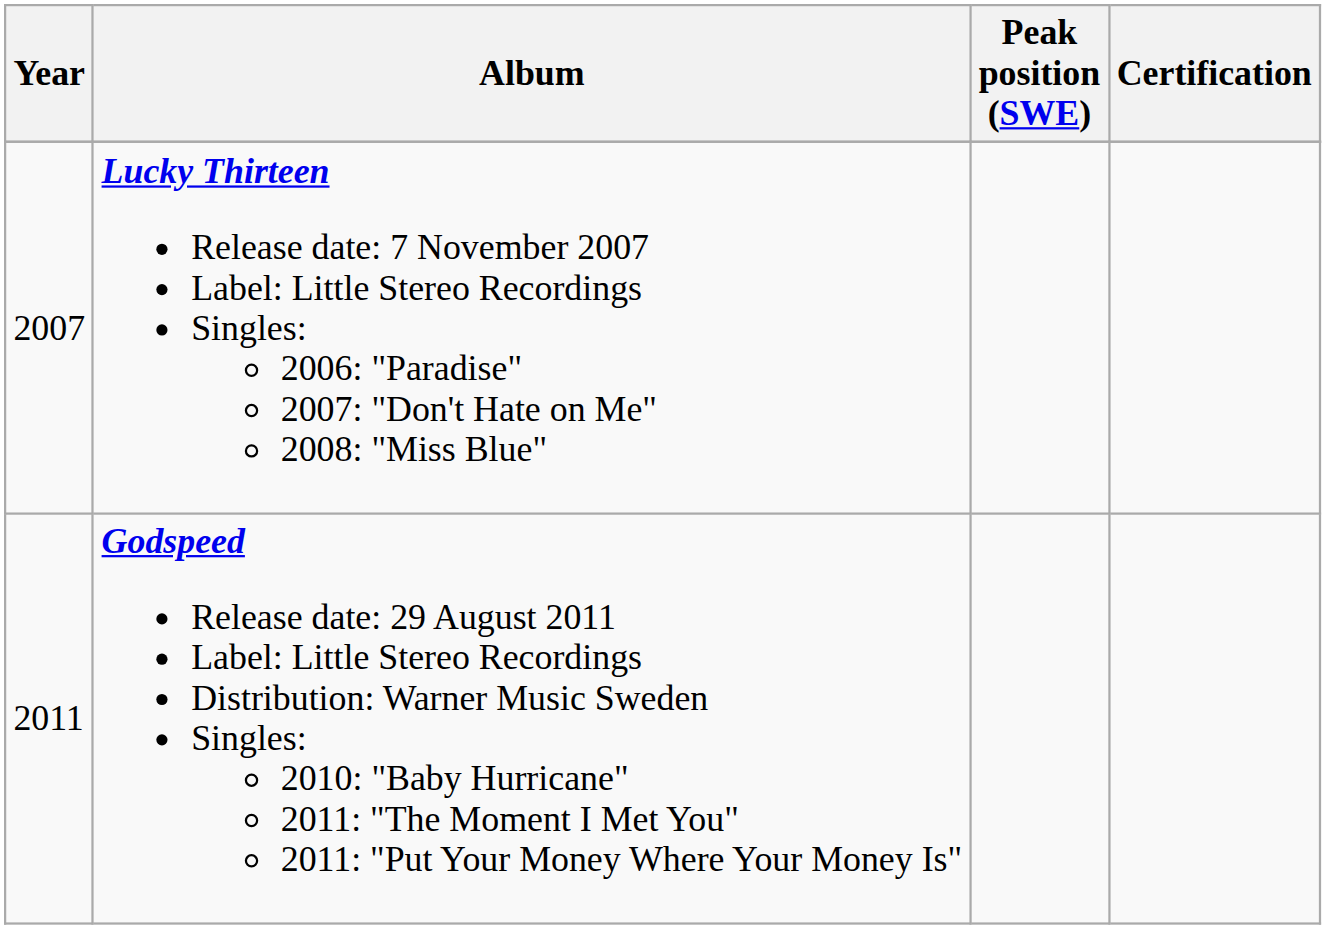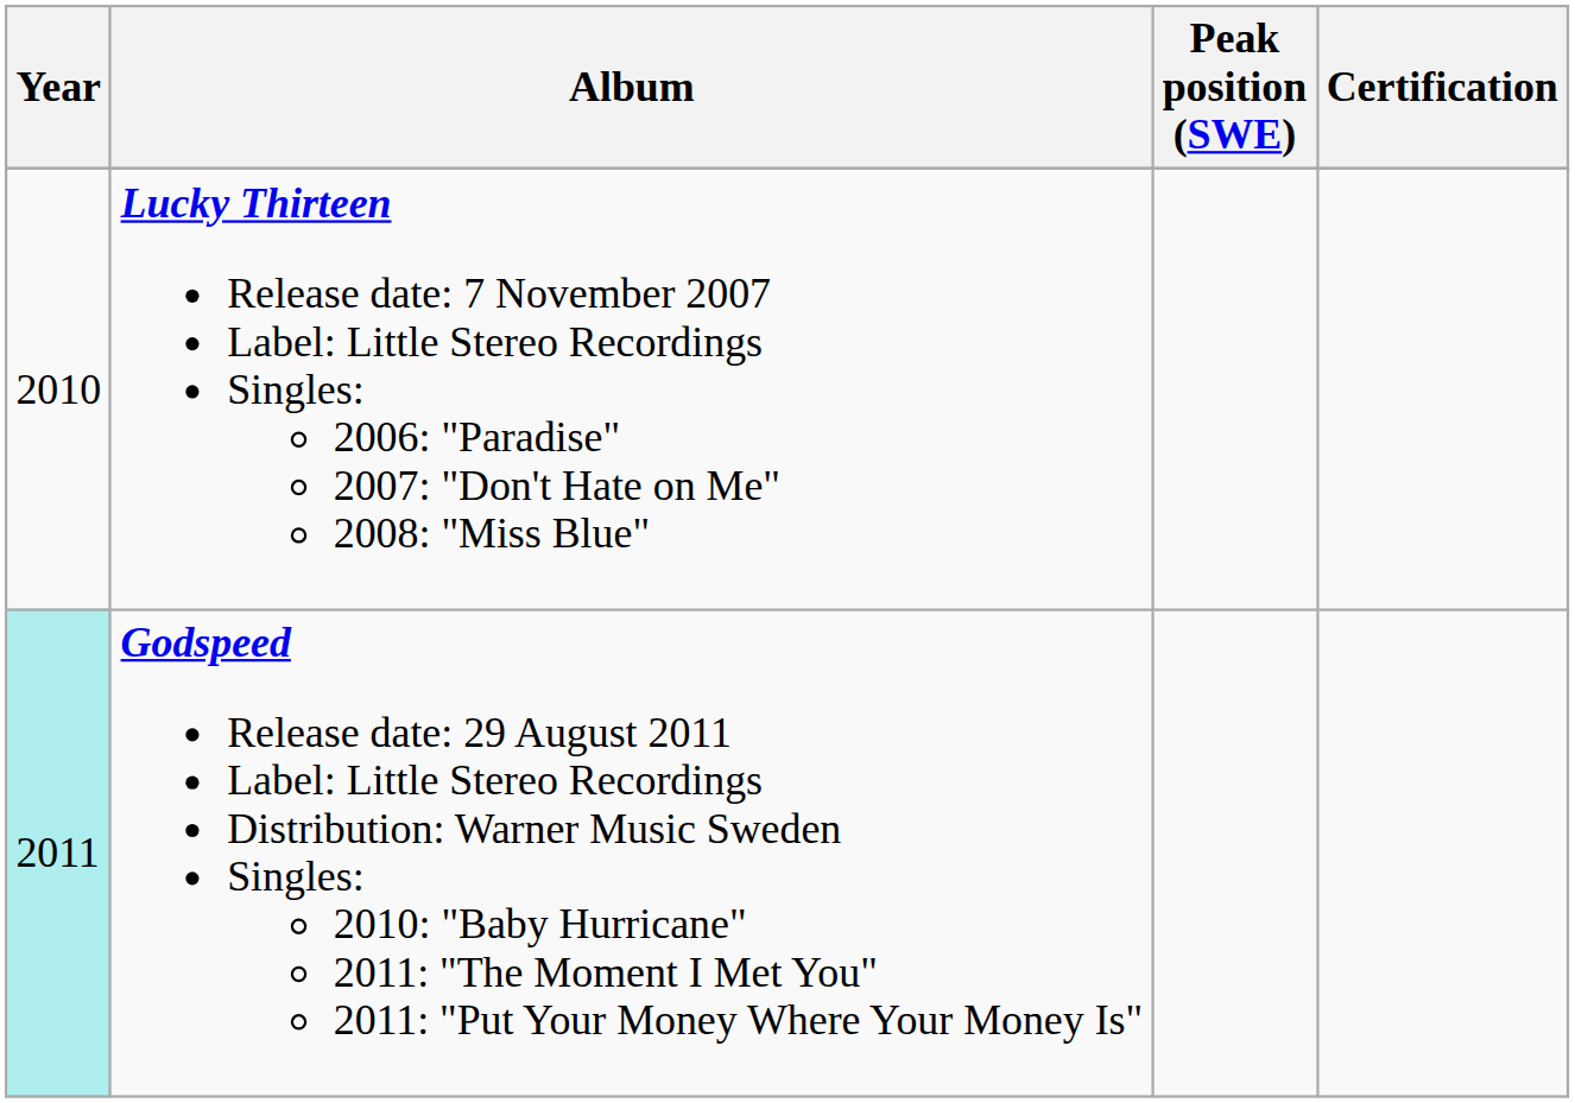row 2 | Year: 2007 -> 2010
row 3 | Year: no background -> paleturquoise background
